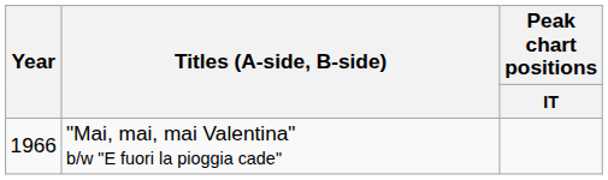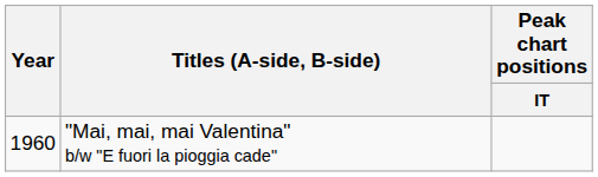"Mai, mai, mai Valentina" b/w "E fuori la pioggia cade" | Year: 1966 -> 1960
